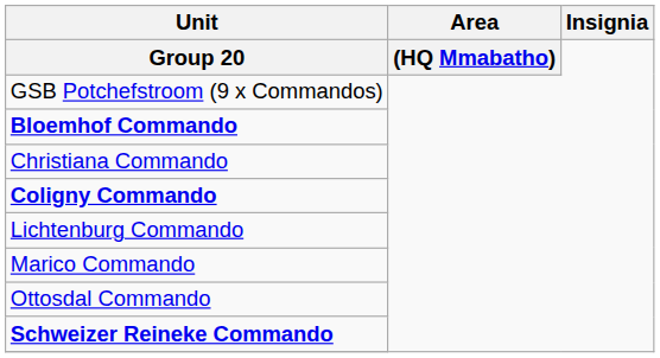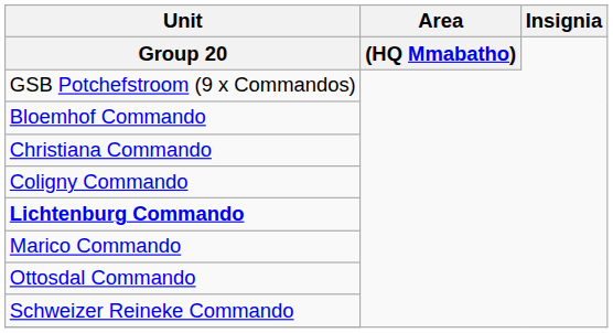Bloemhof Commando | Unit / Group 20: bold -> normal
Coligny Commando | Unit / Group 20: bold -> normal
Lichtenburg Commando | Unit / Group 20: normal -> bold
Schweizer Reineke Commando | Unit / Group 20: bold -> normal
